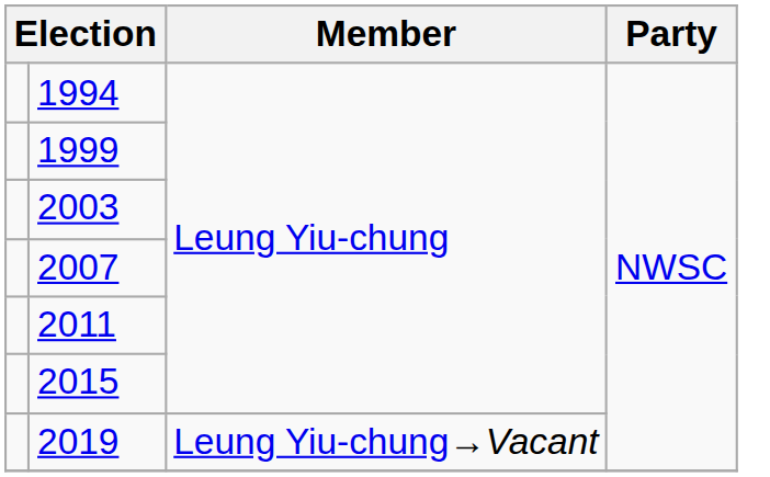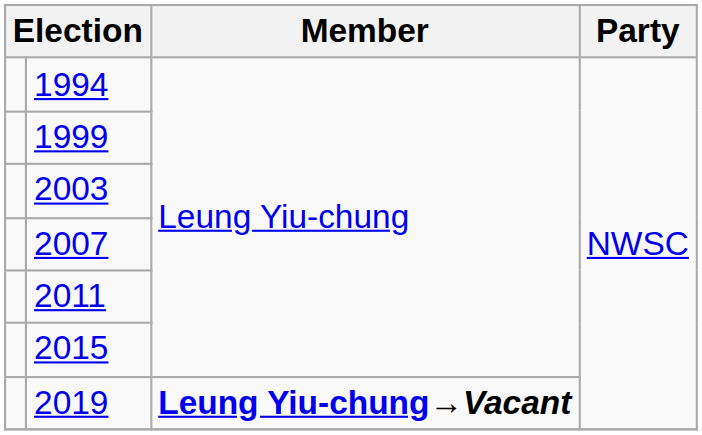2019 | Member: normal -> bold
